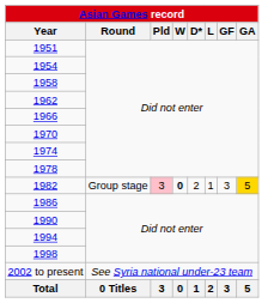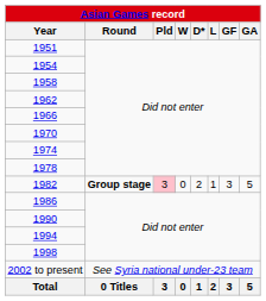1982 | Asian Games record / Round: normal -> bold
1982 | Asian Games record / W: bold -> normal
1982 | Asian Games record / GA: gold background -> no background
